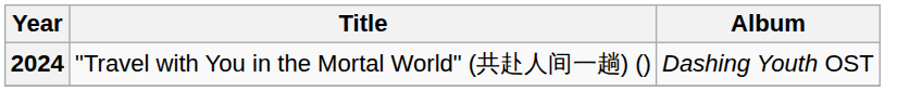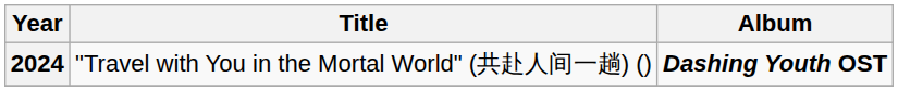2024 | Album: normal -> bold
